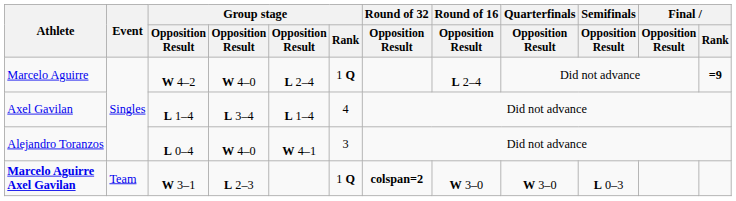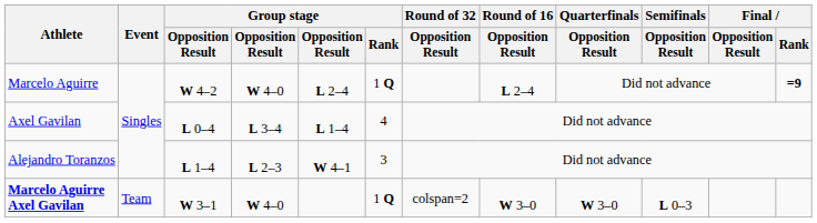Axel Gavilan | column 3: L 1–4 -> L 0–4
Alejandro Toranzos | column 3: L 0–4 -> L 1–4
Alejandro Toranzos | column 4: W 4–0 -> L 2–3
Marcelo Aguirre Axel Gavilan | column 4: L 2–3 -> W 4–0
Marcelo Aguirre Axel Gavilan | Round of 32 / Opposition Result: bold -> normal
